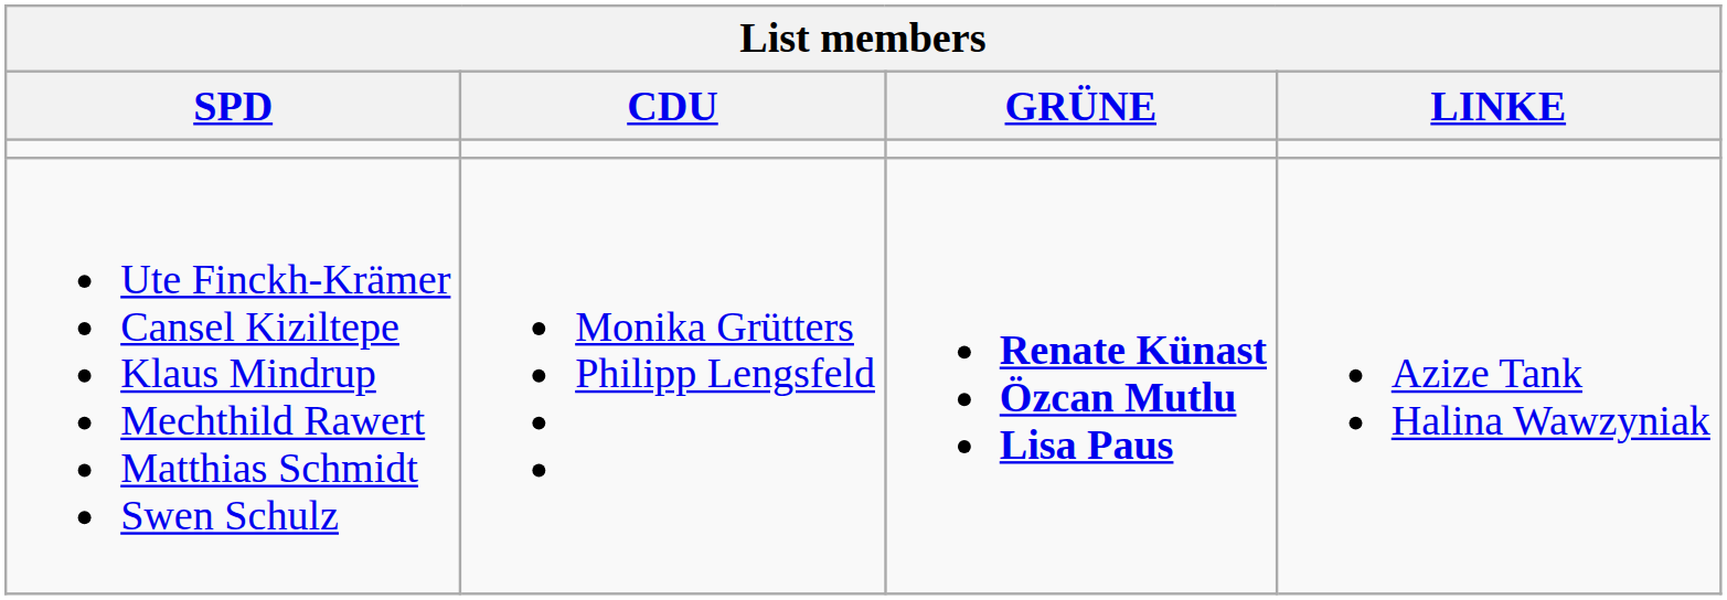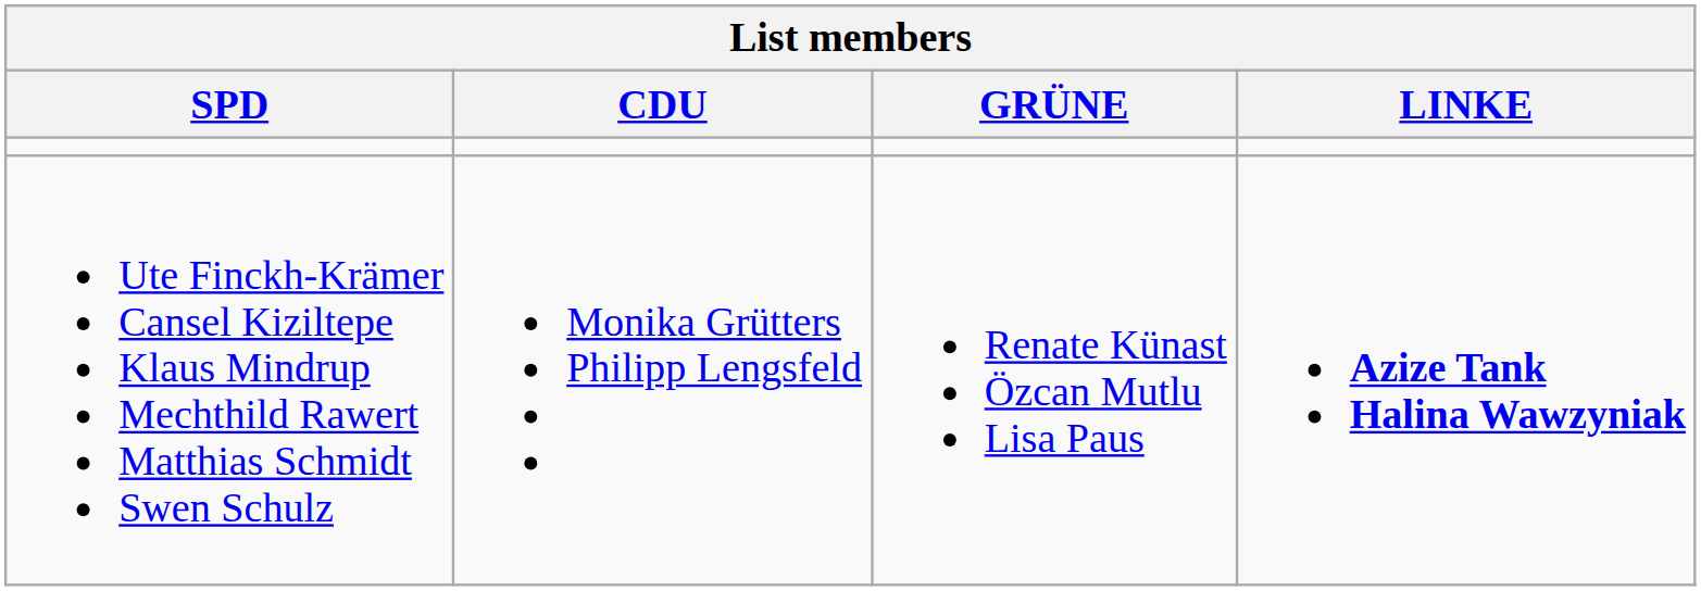row 4 | GRÜNE: bold -> normal
row 4 | LINKE: normal -> bold
